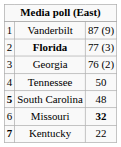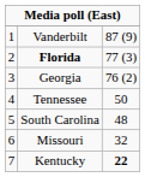South Carolina | column 1: bold -> normal
Missouri | column 3: bold -> normal
Kentucky | column 1: bold -> normal
Kentucky | column 3: normal -> bold
